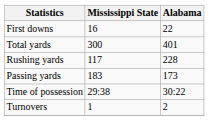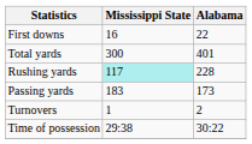Rushing yards | Mississippi State: no background -> paleturquoise background
rows swapped: Turnovers <-> Time of possession
